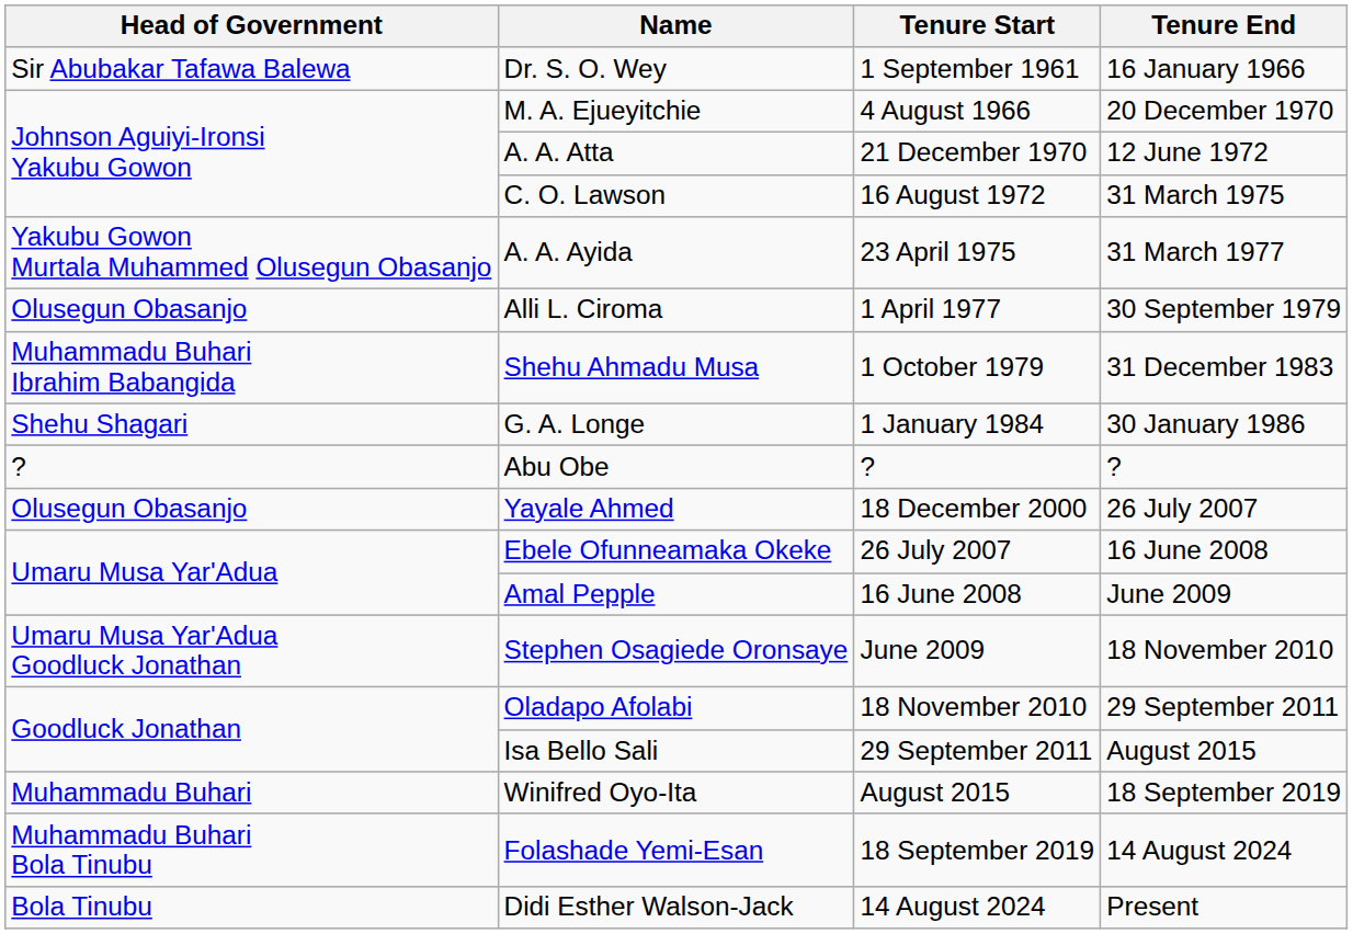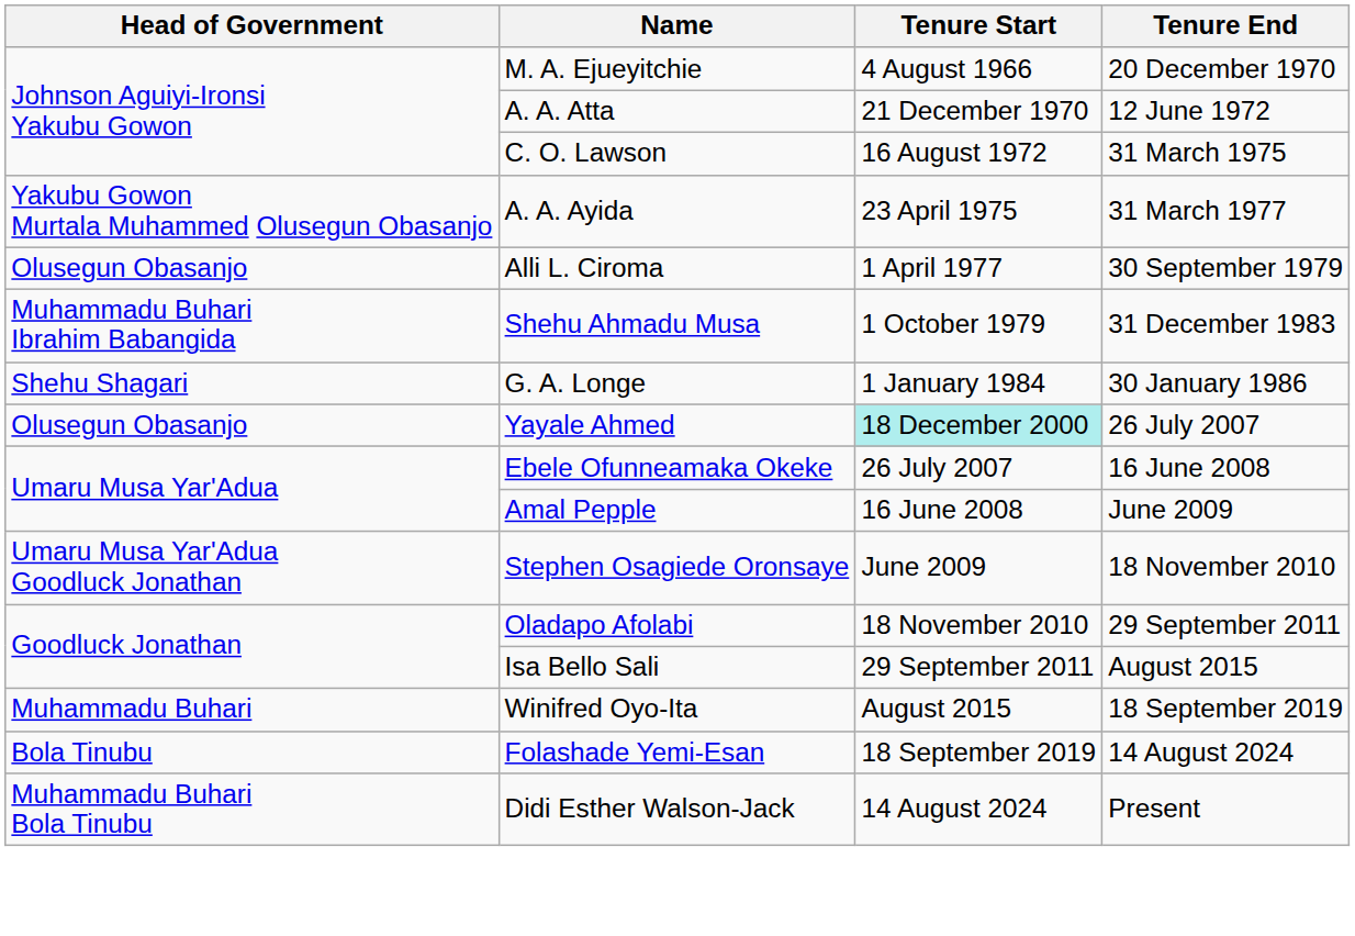- row: Sir Abubakar Tafawa Balewa | Dr. S. O. Wey | 1 September 1961 | 16 January 1966
- row: ? | Abu Obe | ? | ?
Yayale Ahmed | Tenure Start: no background -> paleturquoise background
Folashade Yemi-Esan | Head of Government: Muhammadu Buhari Bola Tinubu -> Bola Tinubu
Didi Esther Walson-Jack | Head of Government: Bola Tinubu -> Muhammadu Buhari Bola Tinubu
